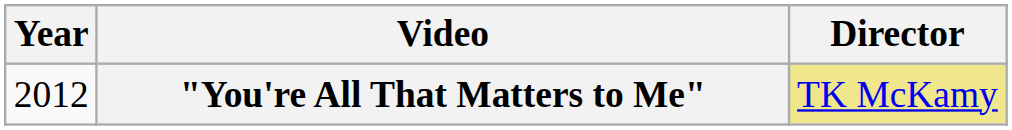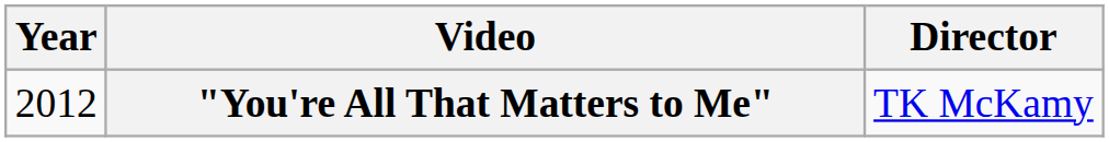row 2 | Director: khaki background -> no background
